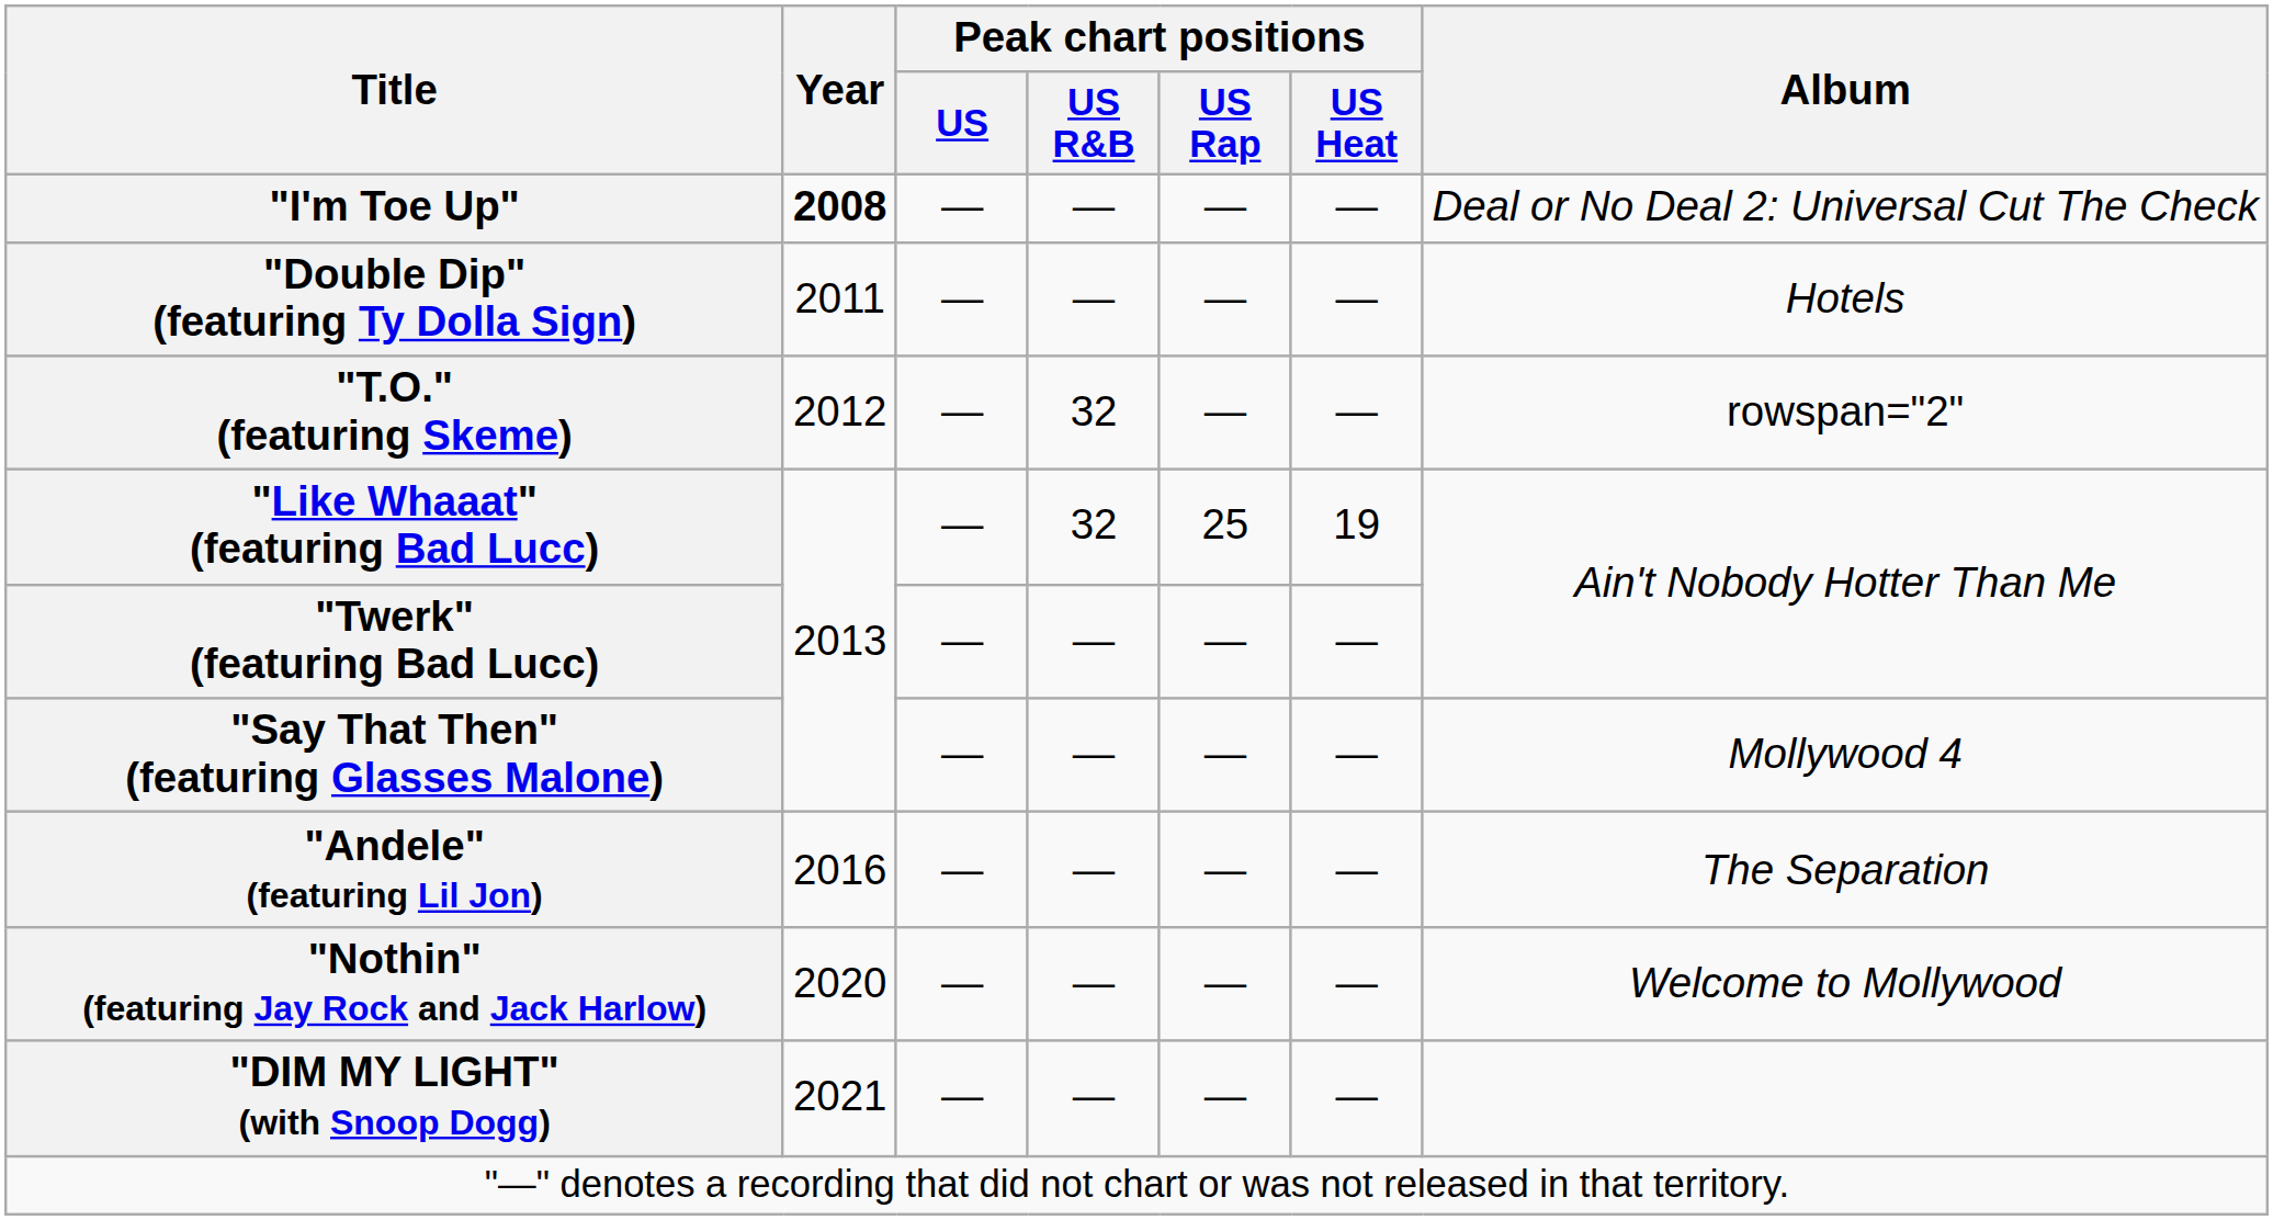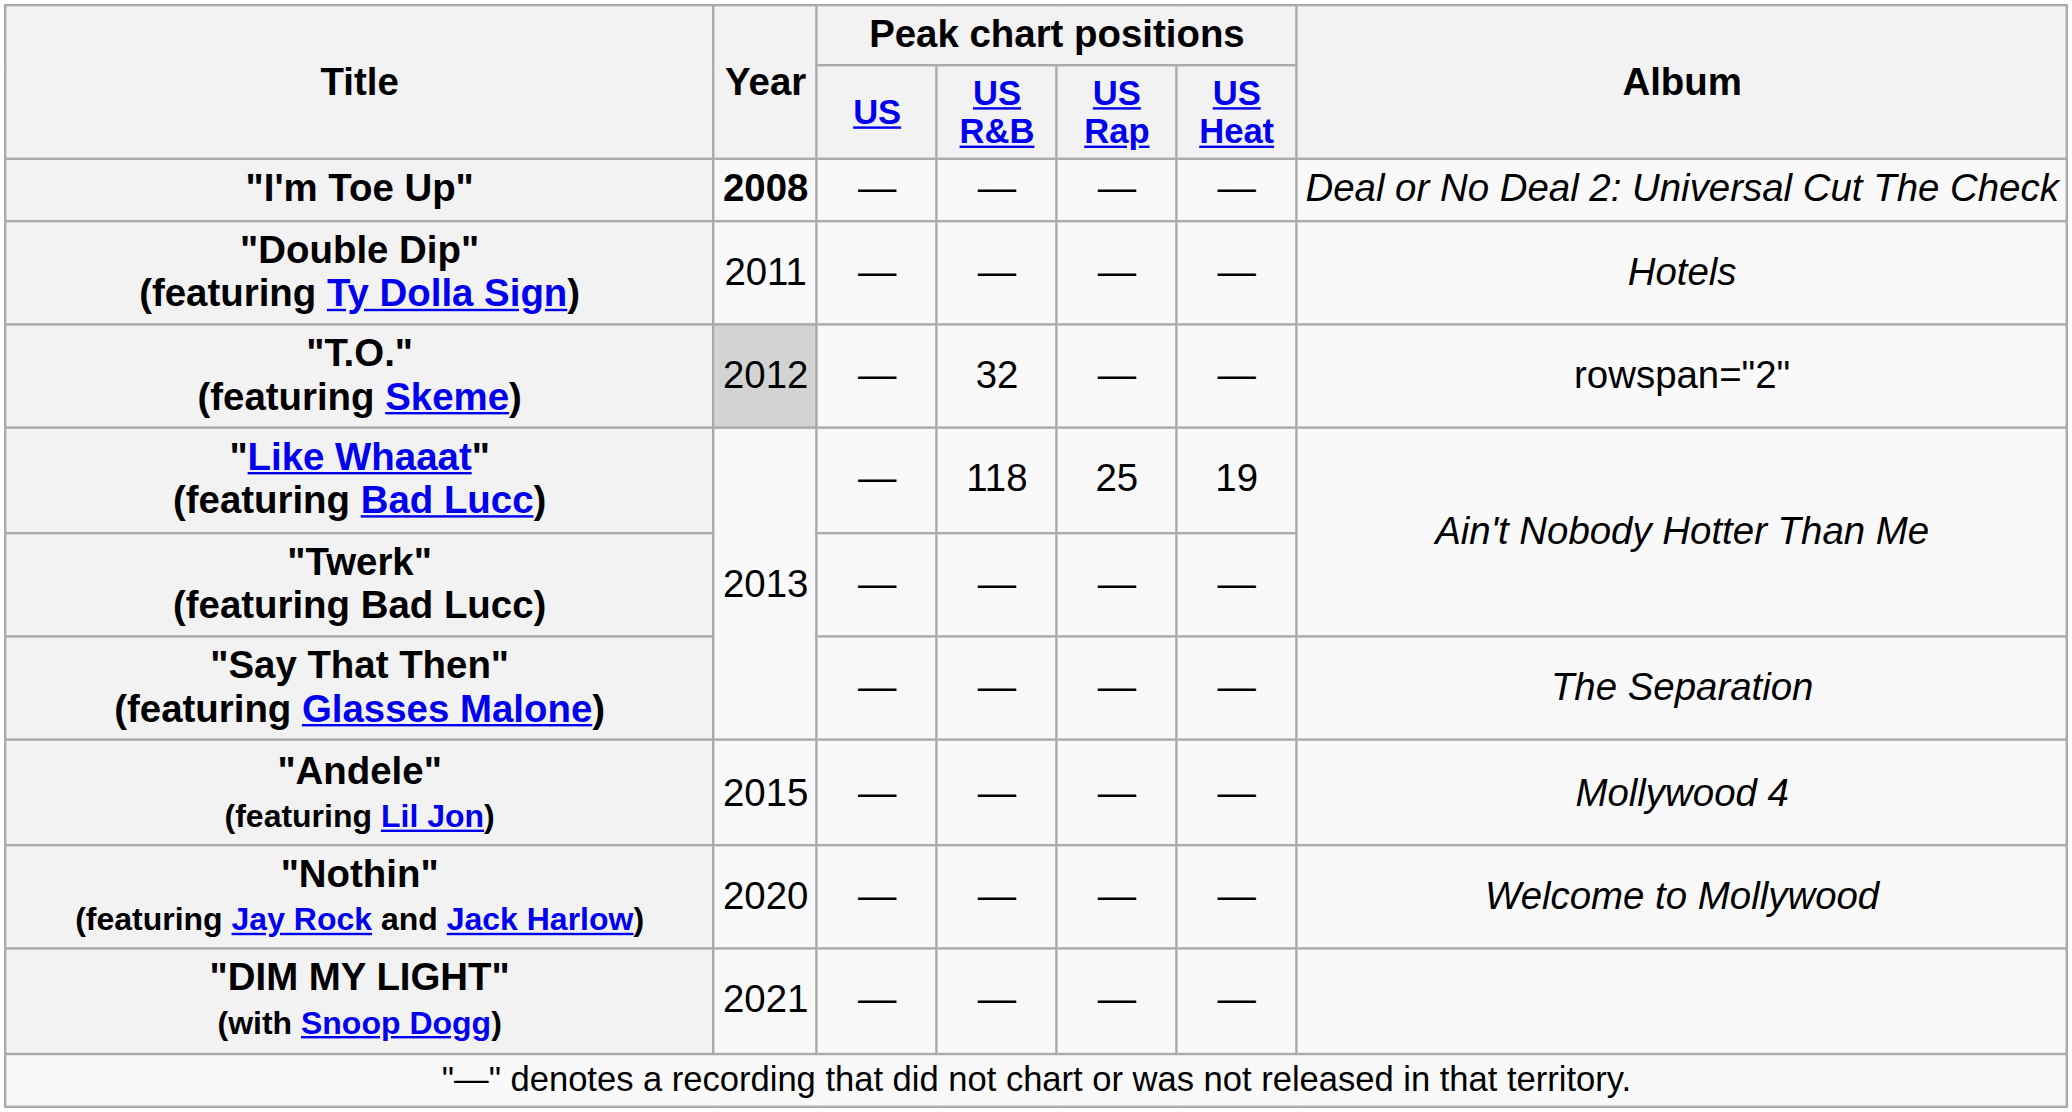"T.O." (featuring Skeme) | Year: no background -> lightgrey background
"Like Whaaat" (featuring Bad Lucc) | Peak chart positions / US R&B: 32 -> 118
"Say That Then" (featuring Glasses Malone) | Album: Mollywood 4 -> The Separation
"Andele" (featuring Lil Jon) | Year: 2016 -> 2015
"Andele" (featuring Lil Jon) | Album: The Separation -> Mollywood 4
